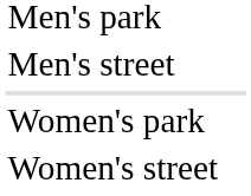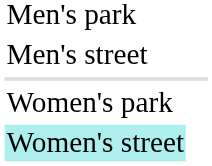Women's street | column 1: no background -> paleturquoise background
